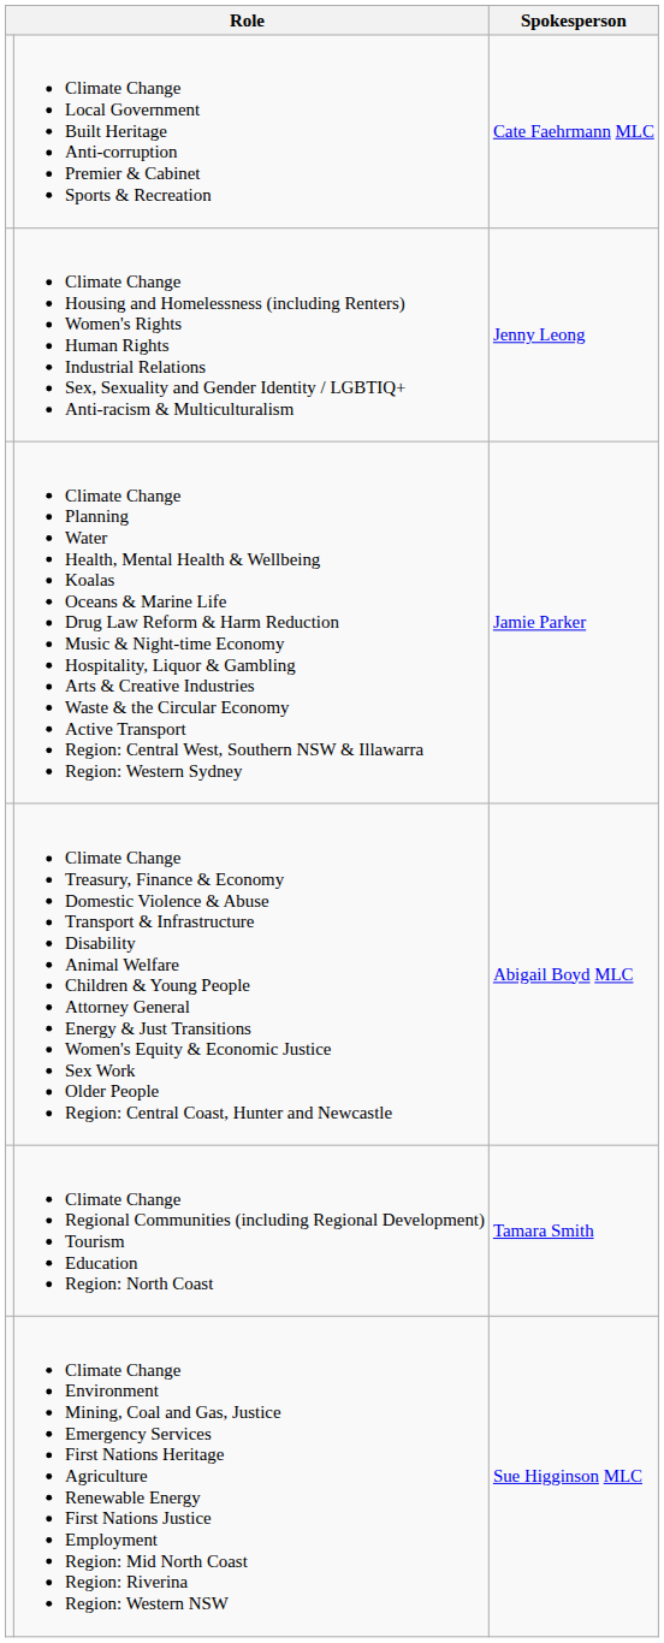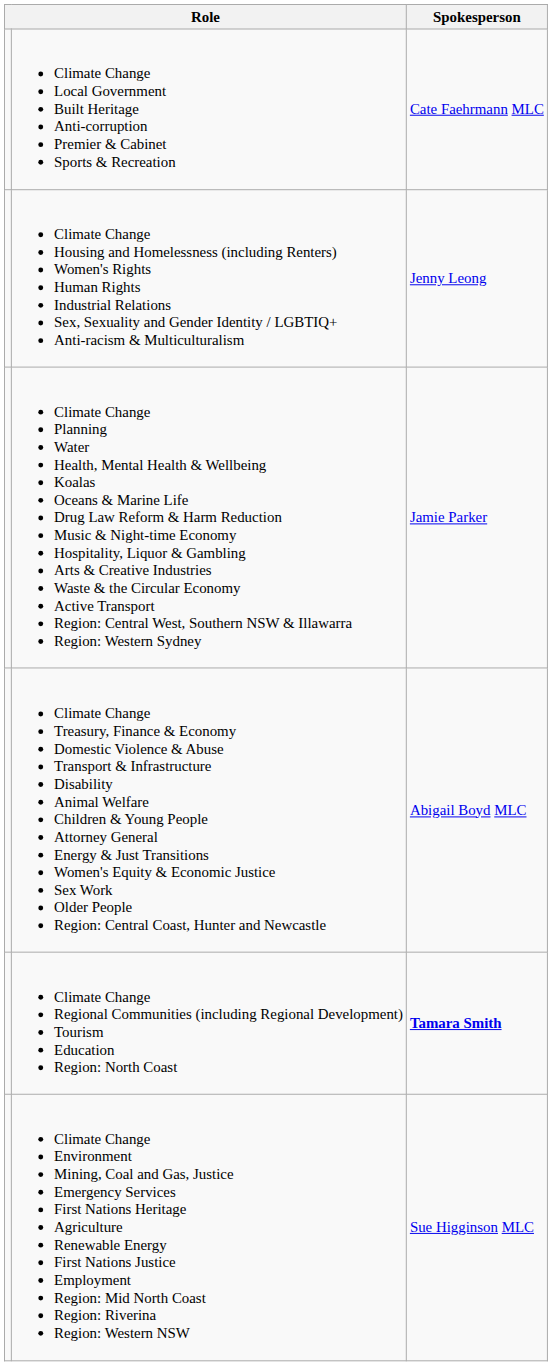row 6 | Spokesperson: normal -> bold
